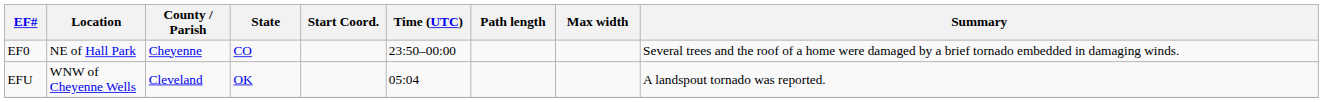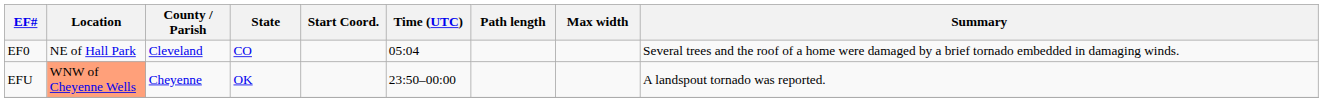EF0 | County / Parish: Cheyenne -> Cleveland
EF0 | Time (UTC): 23:50–00:00 -> 05:04
EFU | Location: no background -> lightsalmon background
EFU | County / Parish: Cleveland -> Cheyenne
EFU | Time (UTC): 05:04 -> 23:50–00:00
